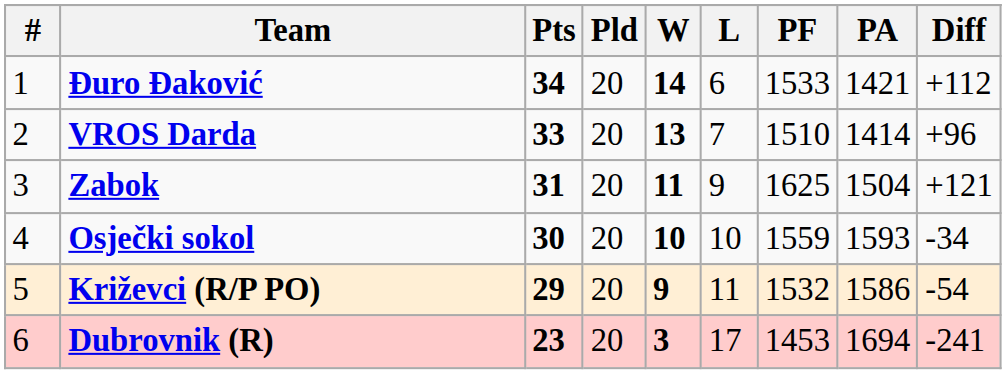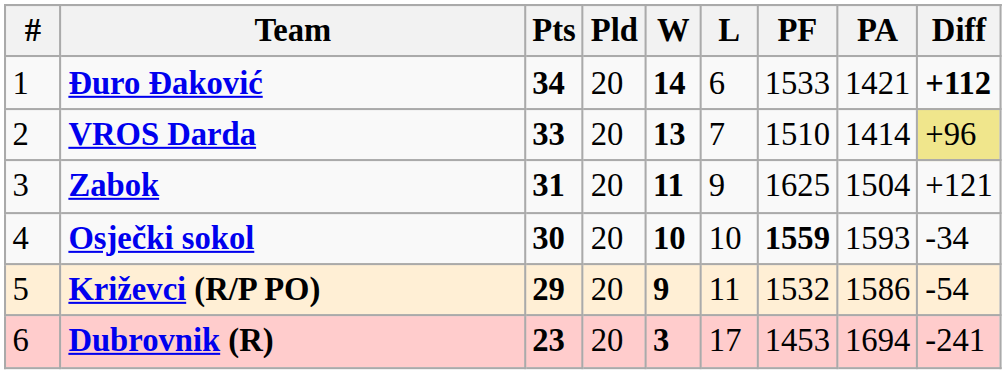Đuro Đaković | Diff: normal -> bold
VROS Darda | Diff: no background -> khaki background
Osječki sokol | PF: normal -> bold
